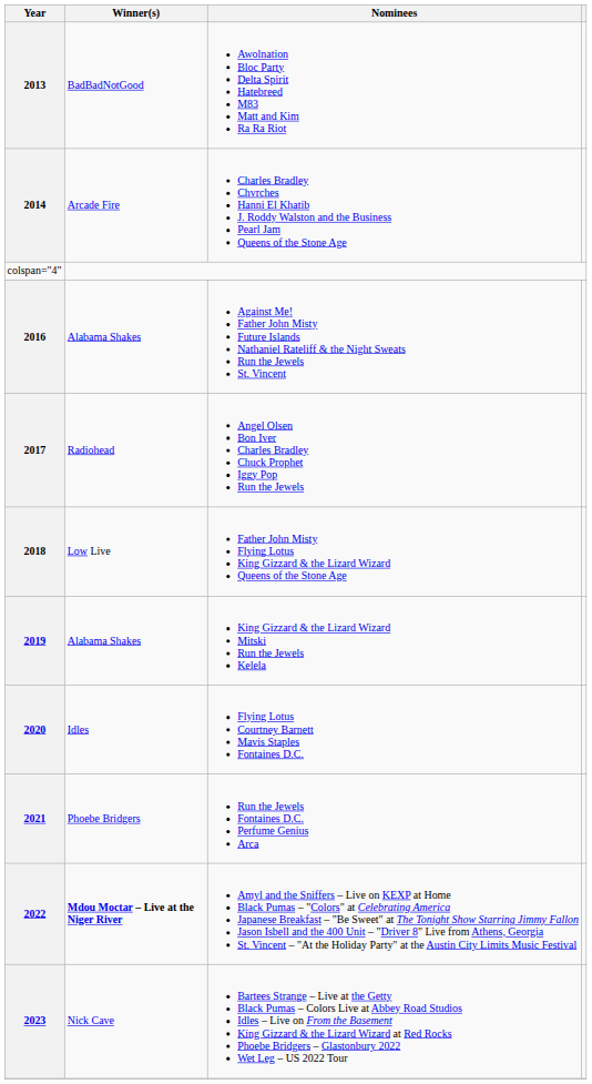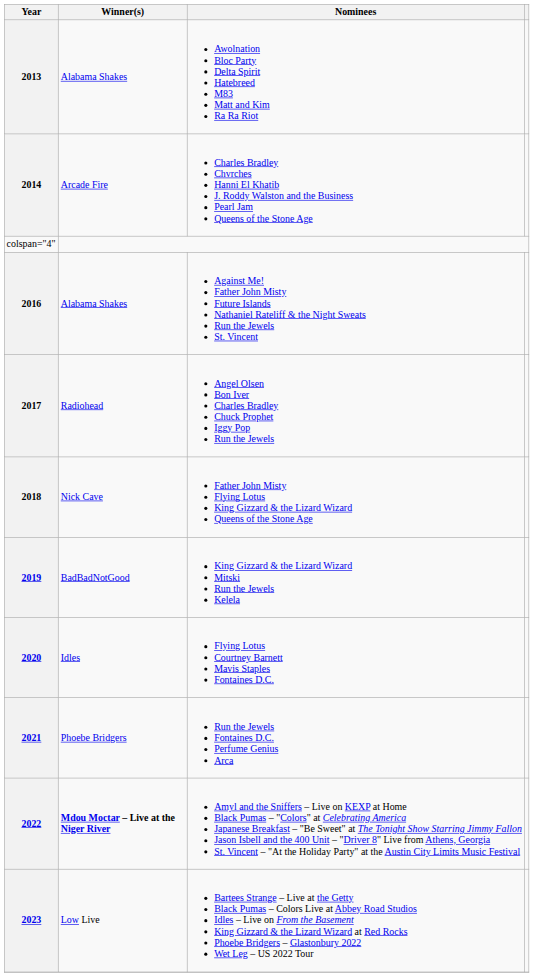2013 | Winner(s): BadBadNotGood -> Alabama Shakes
2018 | Winner(s): Low Live -> Nick Cave
2019 | Winner(s): Alabama Shakes -> BadBadNotGood
2023 | Winner(s): Nick Cave -> Low Live
